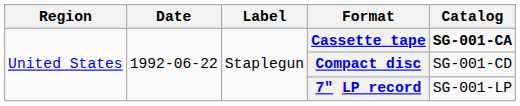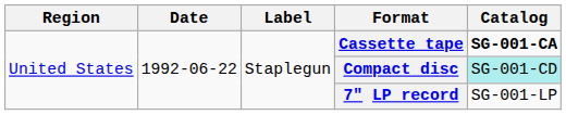Compact disc | Catalog: no background -> paleturquoise background
